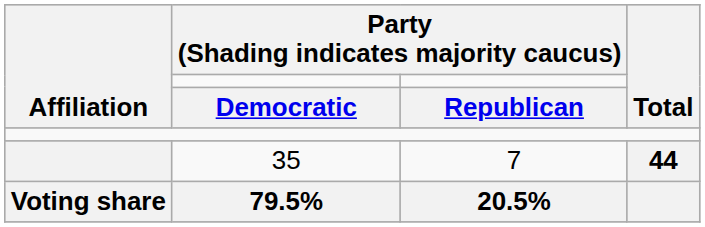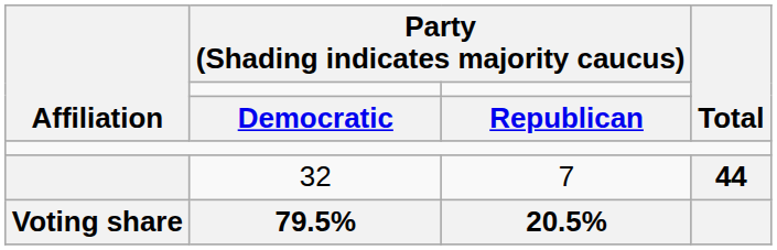44 | column 2: 35 -> 32
